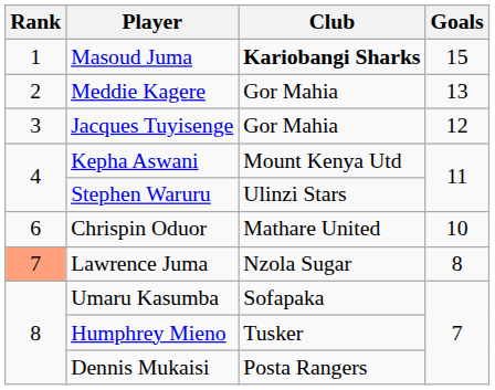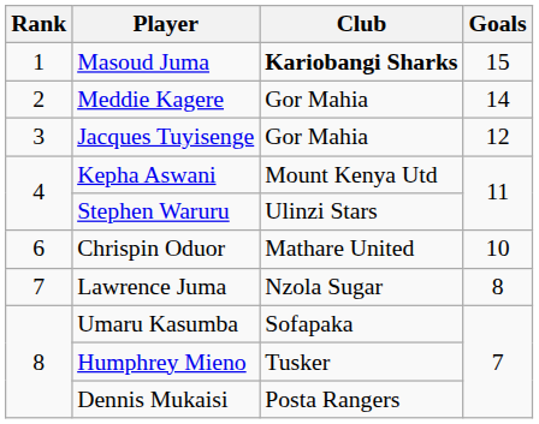Meddie Kagere | Goals: 13 -> 14
Lawrence Juma | Rank: lightsalmon background -> no background
